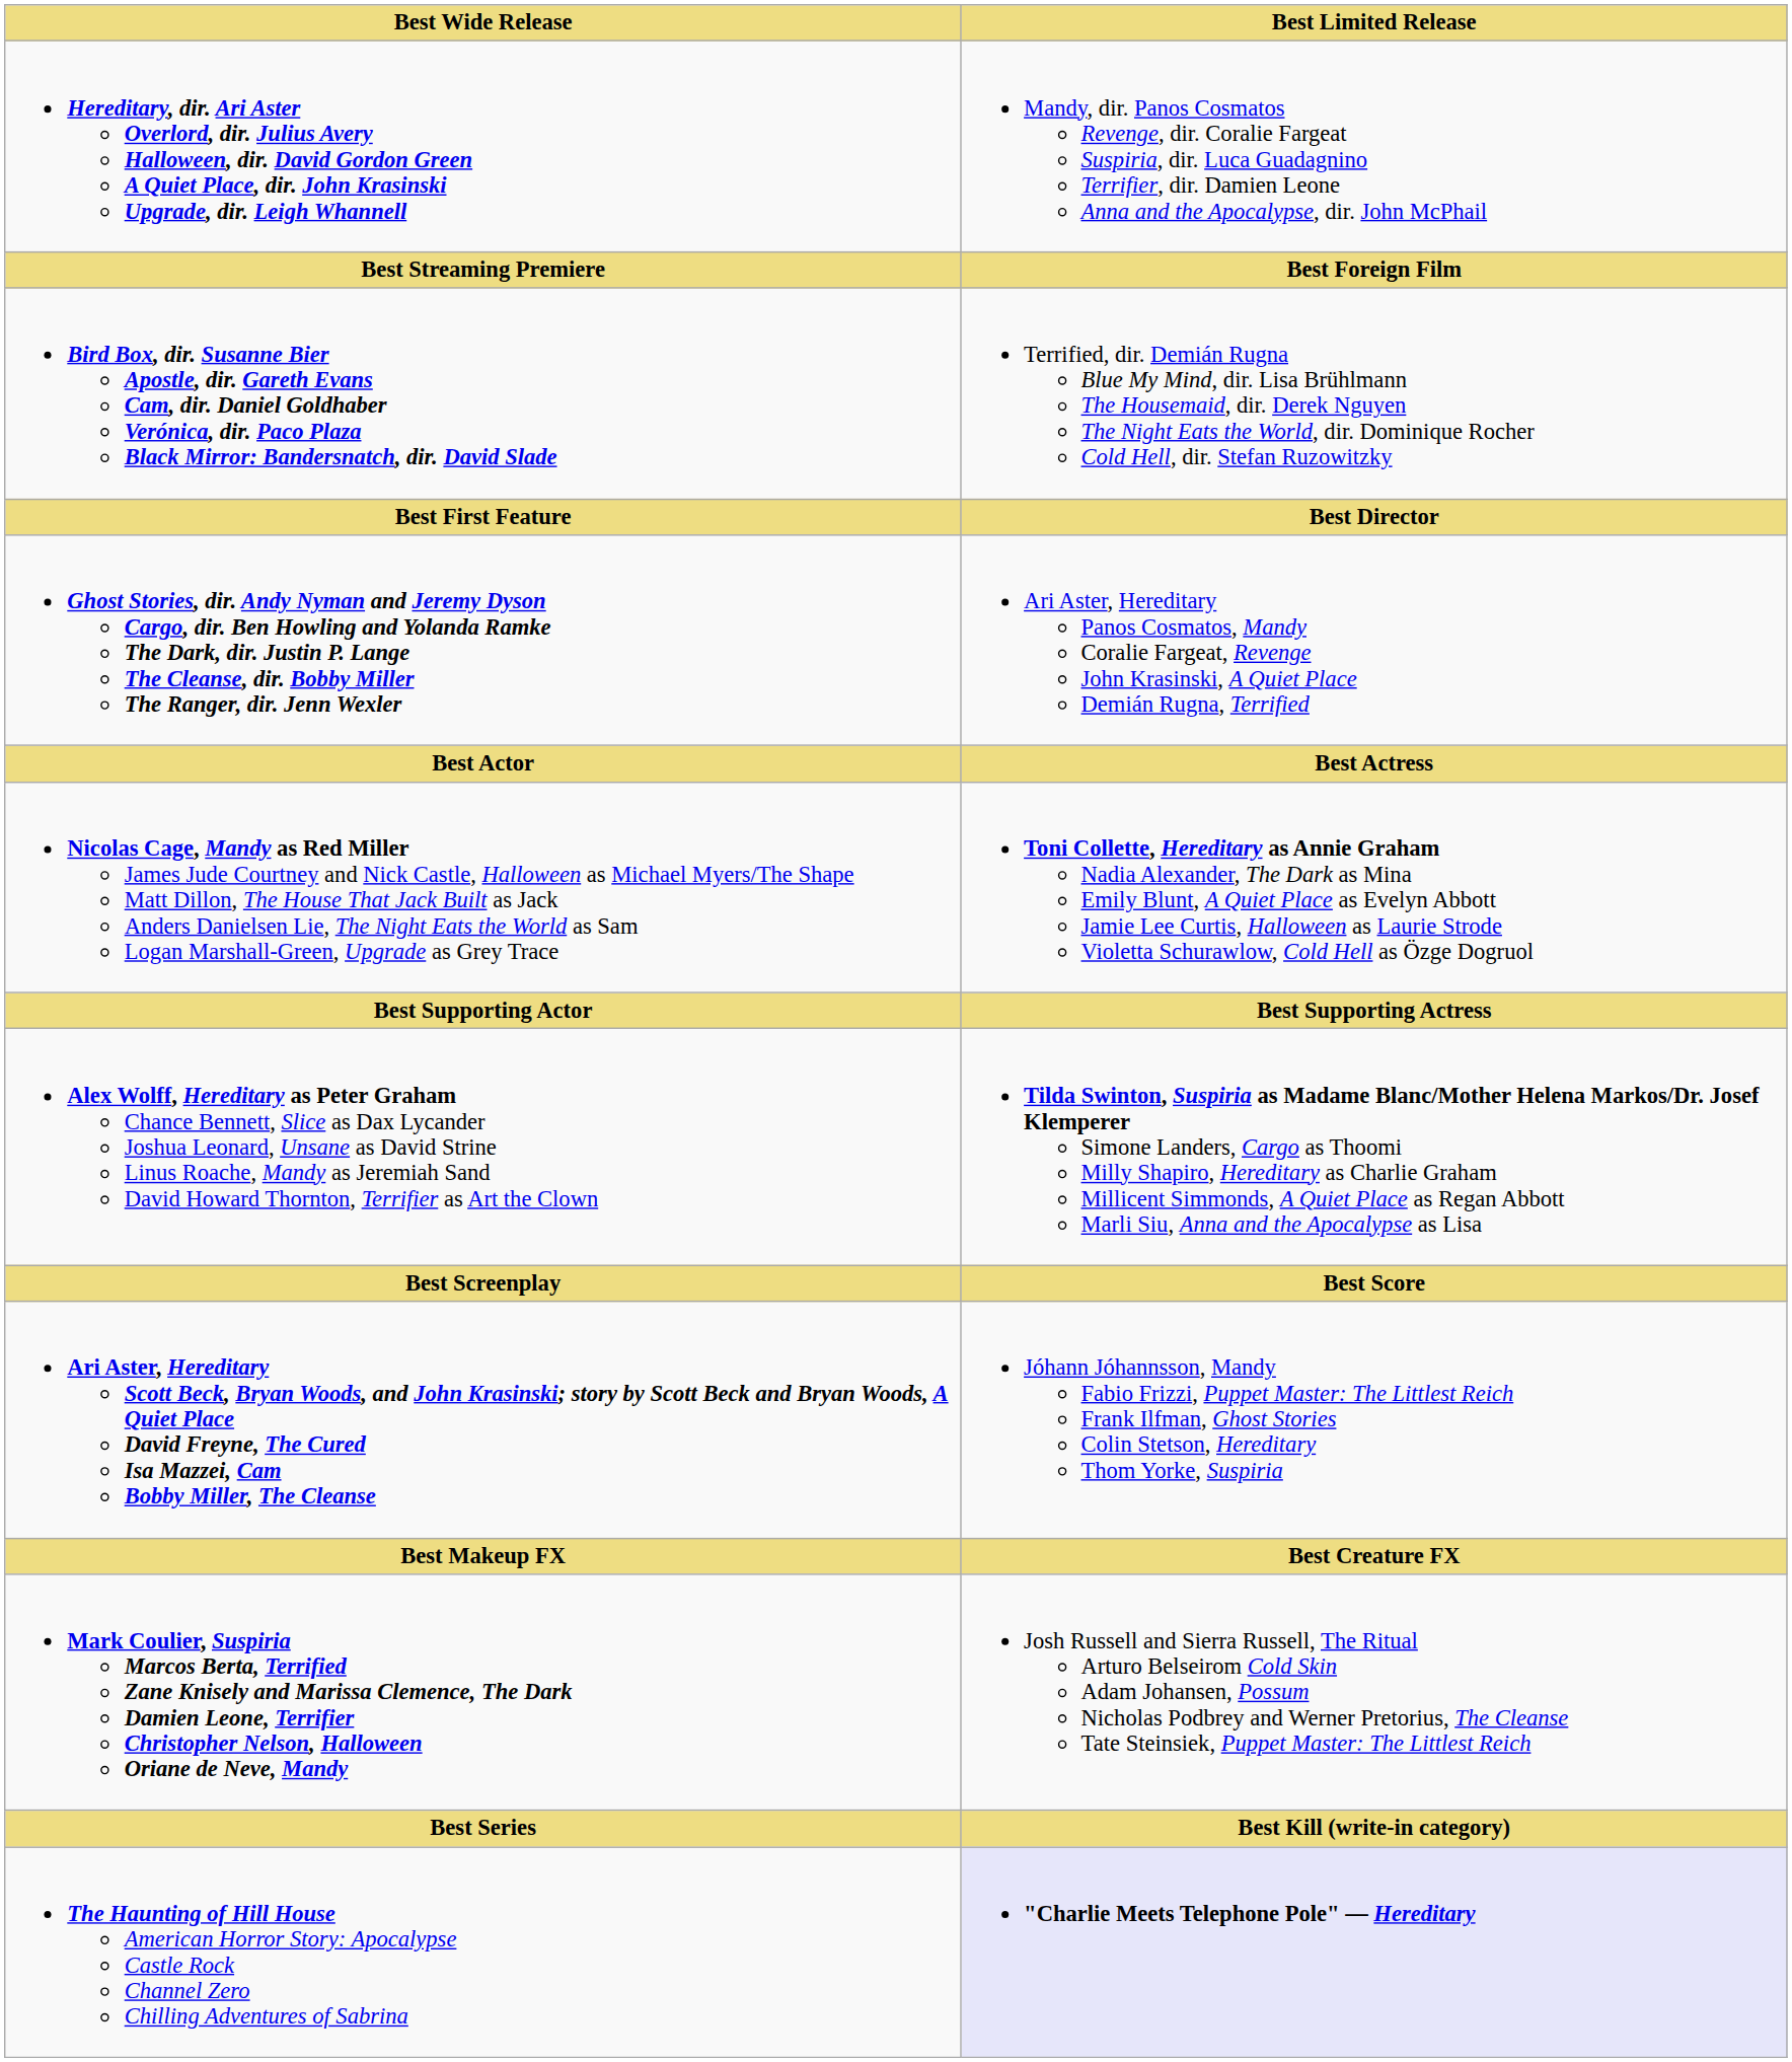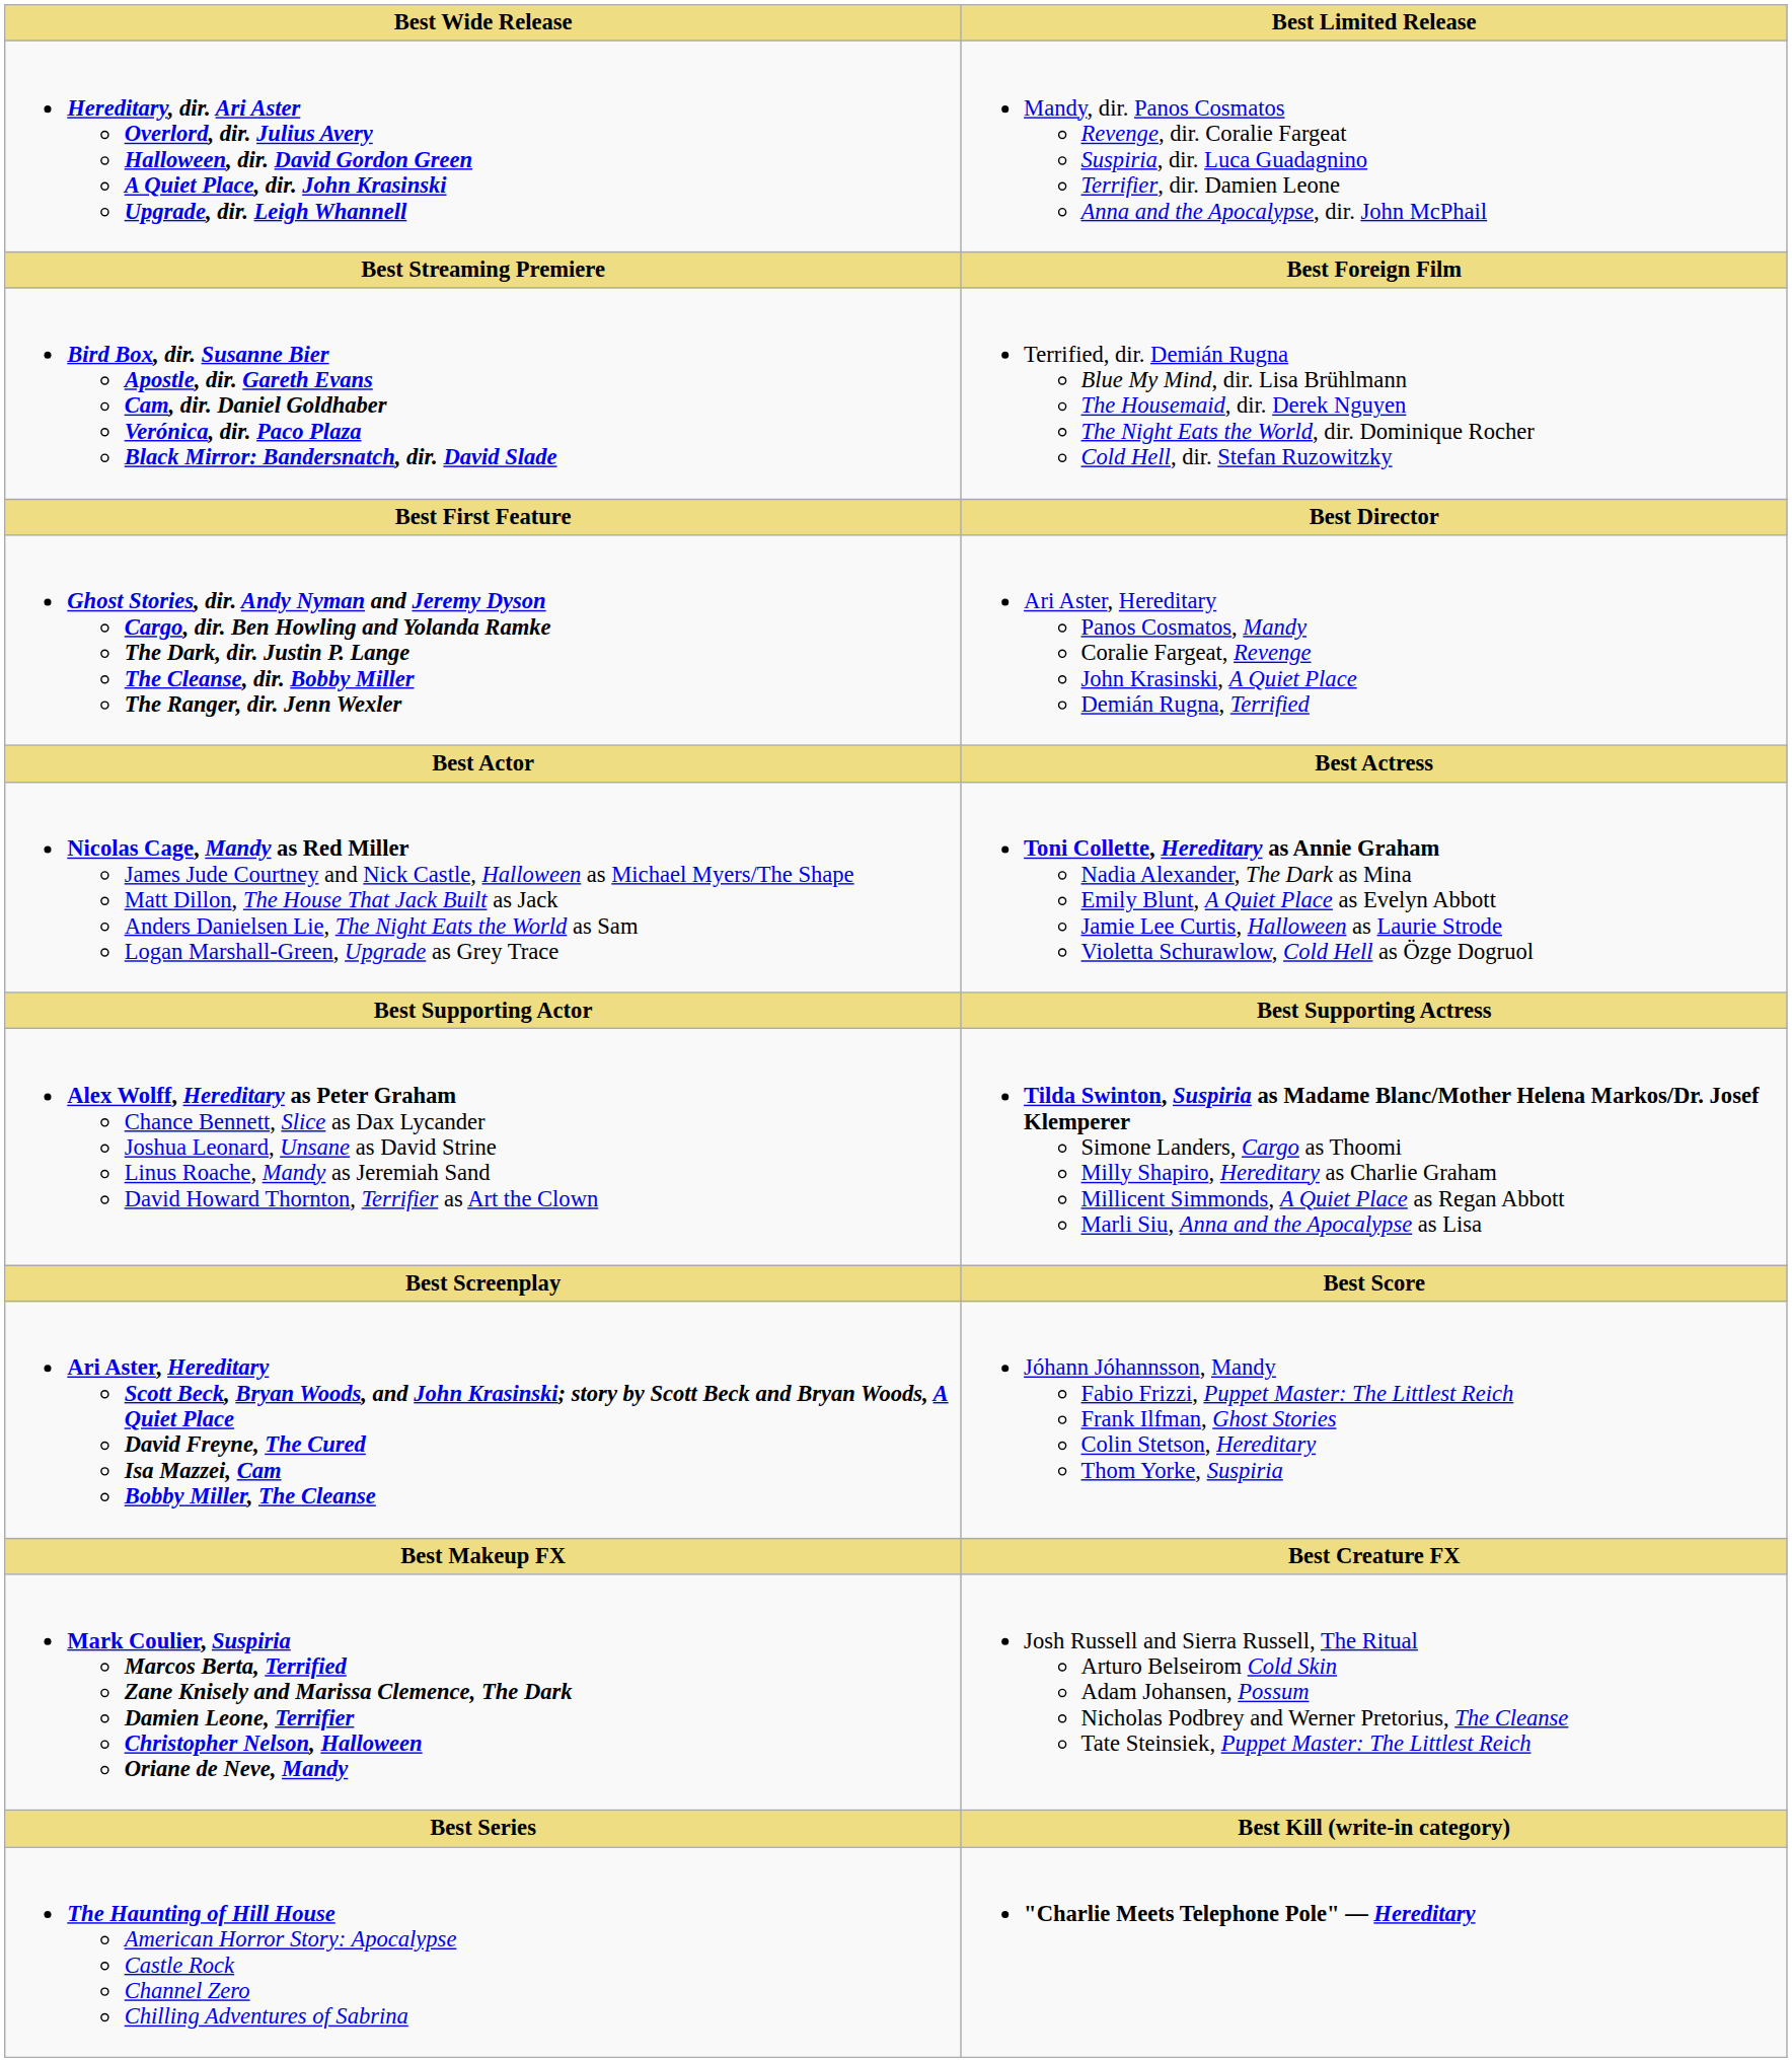row 16 | Best Limited Release: lavender background -> no background
